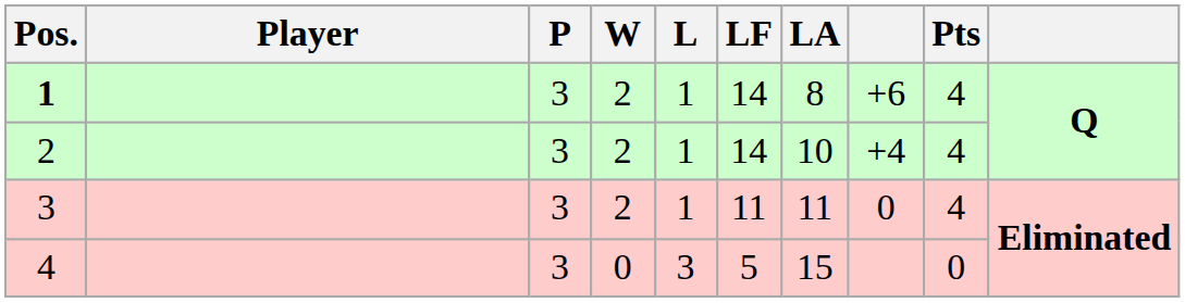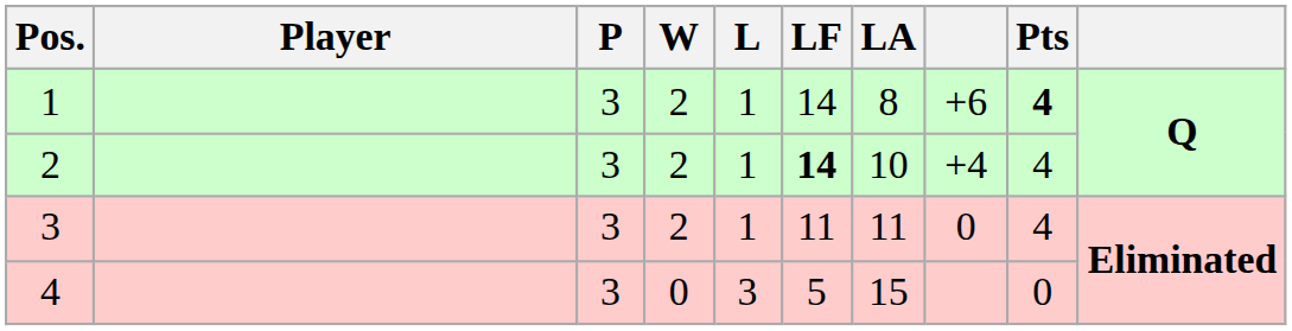row 2 | Pos.: bold -> normal
row 2 | Pts: normal -> bold
row 3 | LF: normal -> bold
